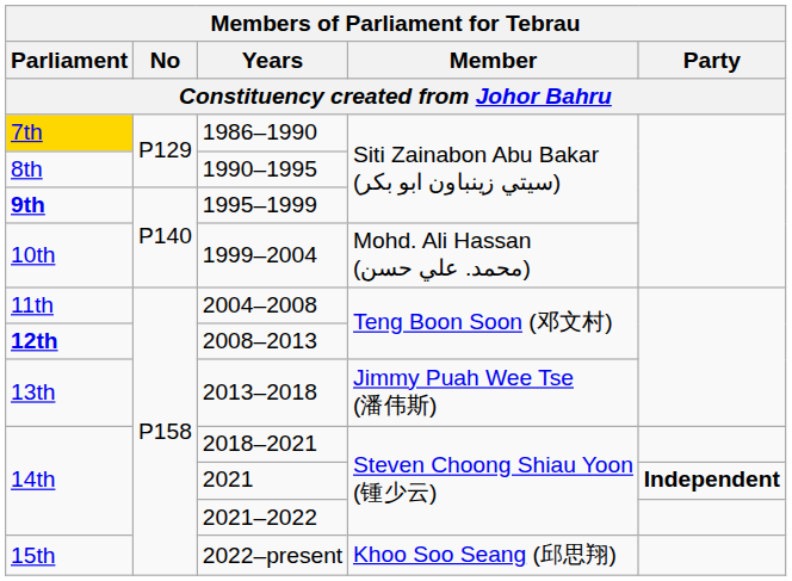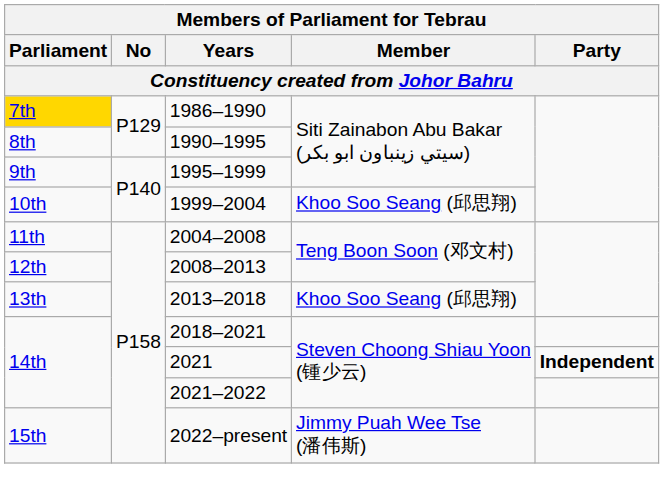1995–1999 | Parliament: bold -> normal
1999–2004 | Member: Mohd. Ali Hassan (محمد. علي حسن) -> Khoo Soo Seang (邱思翔)
2008–2013 | Parliament: bold -> normal
2013–2018 | Member: Jimmy Puah Wee Tse (潘伟斯) -> Khoo Soo Seang (邱思翔)
2022–present | Member: Khoo Soo Seang (邱思翔) -> Jimmy Puah Wee Tse (潘伟斯)
